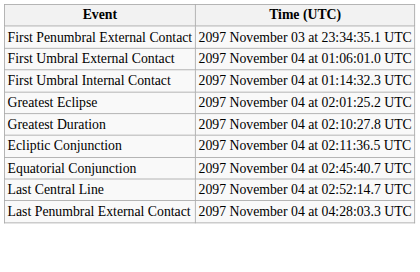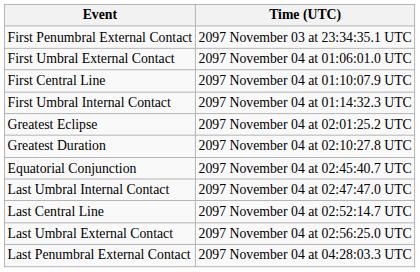+ row: First Central Line | 2097 November 04 at 01:10:07.9 UTC
- row: Ecliptic Conjunction | 2097 November 04 at 02:11:36.5 UTC
+ row: Last Umbral Internal Contact | 2097 November 04 at 02:47:47.0 UTC
+ row: Last Umbral External Contact | 2097 November 04 at 02:56:25.0 UTC
